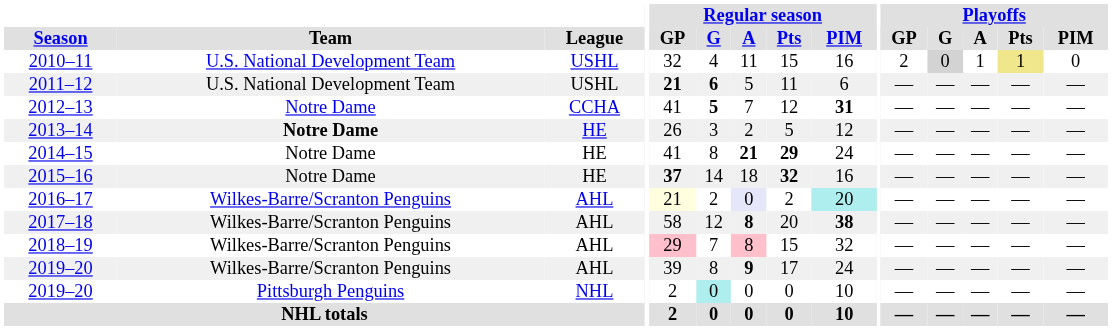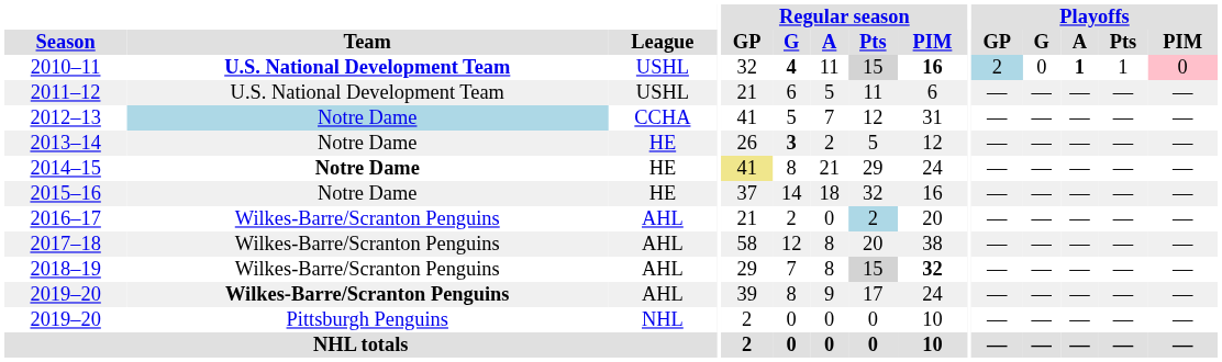2010–11 | Team: normal -> bold
2010–11 | Regular season / G: normal -> bold
2010–11 | Regular season / Pts: no background -> lightgrey background
2010–11 | Regular season / PIM: normal -> bold
2010–11 | Playoffs / GP: no background -> lightblue background
2010–11 | Playoffs / G: lightgrey background -> no background
2010–11 | Playoffs / A: normal -> bold
2010–11 | Playoffs / Pts: khaki background -> no background
2010–11 | Playoffs / PIM: no background -> pink background
2011–12 | Regular season / GP: bold -> normal
2011–12 | Regular season / G: bold -> normal
2012–13 | Team: no background -> lightblue background
2012–13 | Regular season / G: bold -> normal
2012–13 | Regular season / PIM: bold -> normal
2013–14 | Team: bold -> normal
2013–14 | Regular season / G: normal -> bold
2014–15 | Team: normal -> bold
2014–15 | Regular season / GP: no background -> khaki background
2014–15 | Regular season / A: bold -> normal
2014–15 | Regular season / Pts: bold -> normal
2015–16 | Regular season / GP: bold -> normal
2015–16 | Regular season / Pts: bold -> normal
2016–17 | Regular season / GP: lightyellow background -> no background
2016–17 | Regular season / A: lavender background -> no background
2016–17 | Regular season / Pts: no background -> lightblue background
2016–17 | Regular season / PIM: paleturquoise background -> no background
2017–18 | Regular season / A: bold -> normal
2017–18 | Regular season / PIM: bold -> normal
2018–19 | Regular season / GP: pink background -> no background
2018–19 | Regular season / A: pink background -> no background
2018–19 | Regular season / Pts: no background -> lightgrey background
2018–19 | Regular season / PIM: normal -> bold
2019–20 / AHL | Team: normal -> bold
2019–20 / AHL | Regular season / A: bold -> normal
2019–20 / NHL | Regular season / G: paleturquoise background -> no background
